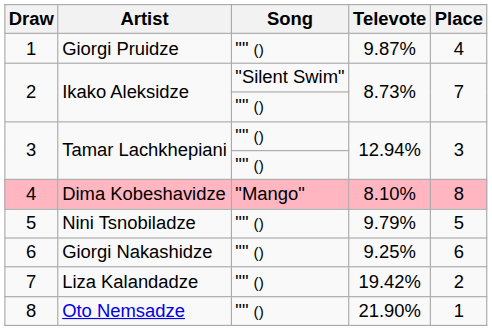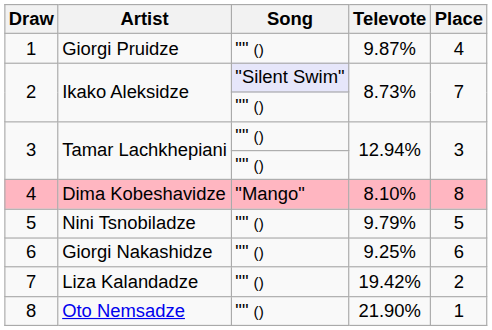2 / "Silent Swim" | Song: no background -> lavender background
